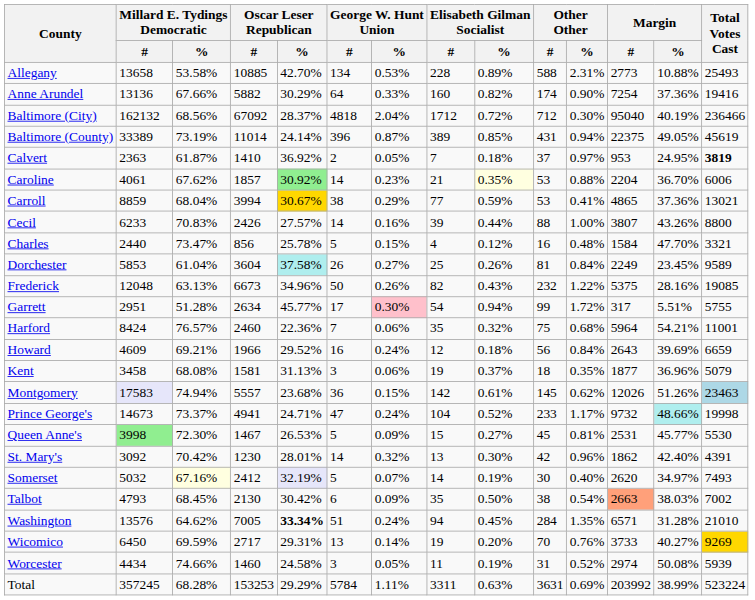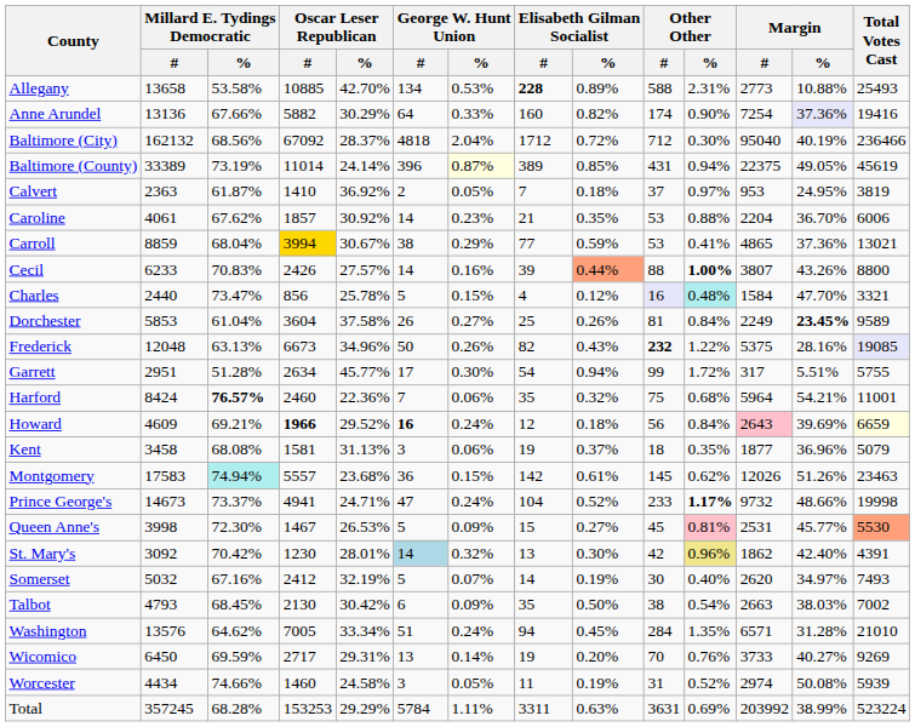Allegany | Elisabeth Gilman Socialist / #: normal -> bold
Anne Arundel | Margin / %: no background -> lavender background
Baltimore (County) | George W. Hunt Union / %: no background -> lightyellow background
Calvert | Total Votes Cast: bold -> normal
Caroline | Oscar Leser Republican / %: lightgreen background -> no background
Caroline | Elisabeth Gilman Socialist / %: lightyellow background -> no background
Carroll | Oscar Leser Republican / #: no background -> gold background
Carroll | Oscar Leser Republican / %: gold background -> no background
Cecil | Elisabeth Gilman Socialist / %: no background -> lightsalmon background
Cecil | Other Other / %: normal -> bold
Charles | Other Other / #: no background -> lavender background
Charles | Other Other / %: no background -> paleturquoise background
Dorchester | Oscar Leser Republican / %: paleturquoise background -> no background
Dorchester | Margin / %: normal -> bold
Frederick | Other Other / #: normal -> bold
Frederick | Total Votes Cast: no background -> lavender background
Garrett | George W. Hunt Union / %: pink background -> no background
Harford | Millard E. Tydings Democratic / %: normal -> bold
Howard | Oscar Leser Republican / #: normal -> bold
Howard | George W. Hunt Union / #: normal -> bold
Howard | Margin / #: no background -> pink background
Howard | Total Votes Cast: no background -> lightyellow background
Montgomery | Millard E. Tydings Democratic / #: lavender background -> no background
Montgomery | Millard E. Tydings Democratic / %: no background -> paleturquoise background
Montgomery | Total Votes Cast: lightblue background -> no background
Prince George's | Other Other / %: normal -> bold
Prince George's | Margin / %: paleturquoise background -> no background
Queen Anne's | Millard E. Tydings Democratic / #: lightgreen background -> no background
Queen Anne's | Other Other / %: no background -> pink background
Queen Anne's | Total Votes Cast: no background -> lightsalmon background
St. Mary's | George W. Hunt Union / #: no background -> lightblue background
St. Mary's | Other Other / %: no background -> khaki background
Somerset | Millard E. Tydings Democratic / %: lightyellow background -> no background
Somerset | Oscar Leser Republican / %: lavender background -> no background
Talbot | Margin / #: lightsalmon background -> no background
Washington | Oscar Leser Republican / %: bold -> normal
Wicomico | Total Votes Cast: gold background -> no background
